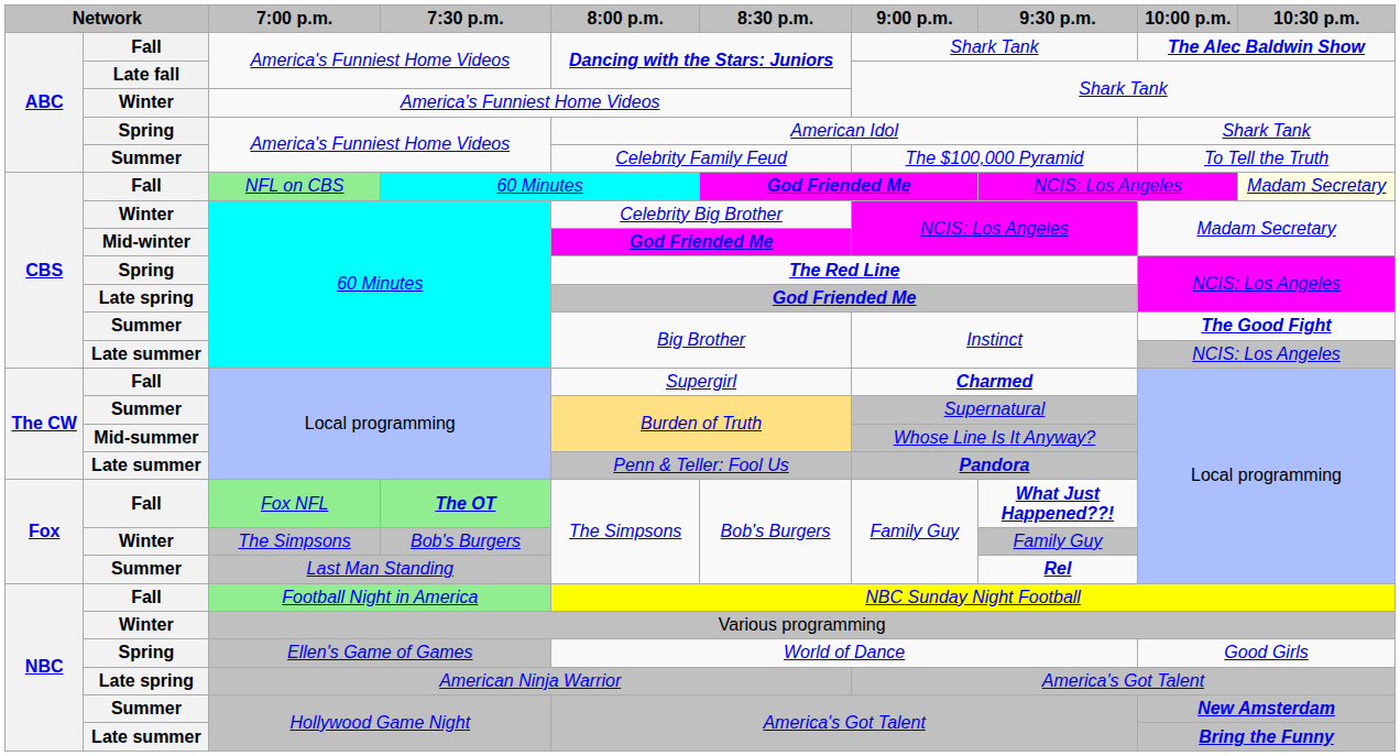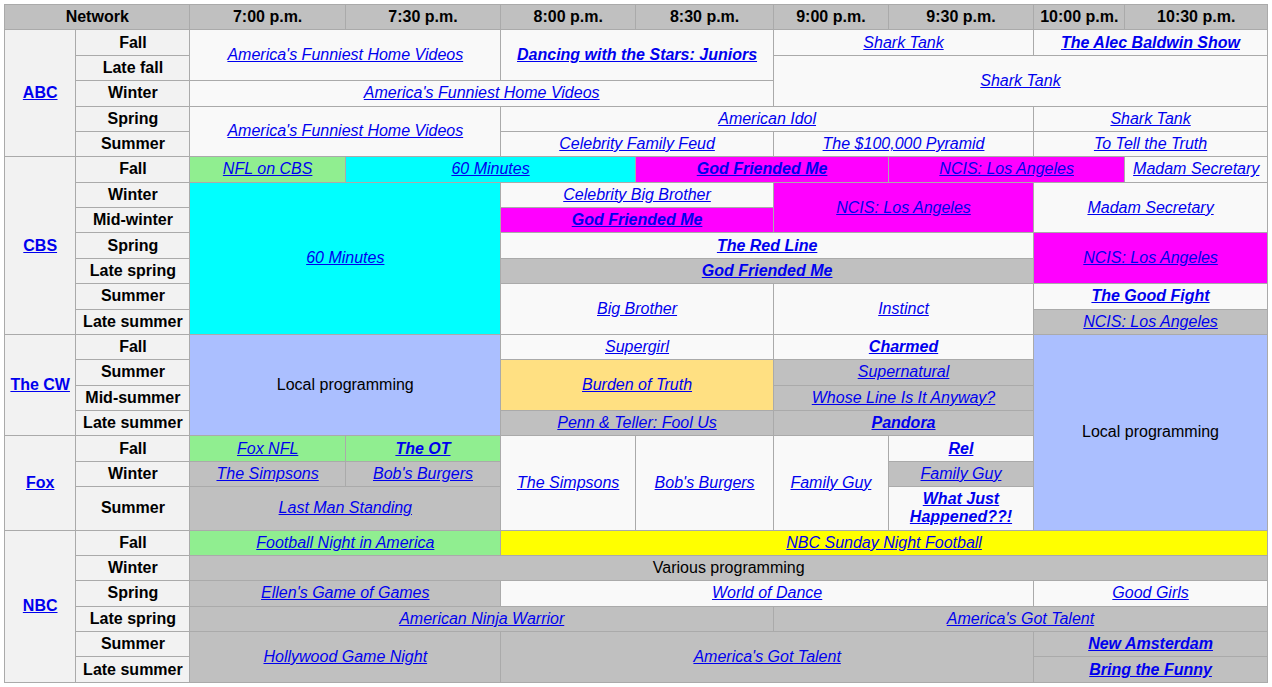NFL on CBS | 10:30 p.m.: lightyellow background -> no background
Fox NFL | 9:30 p.m.: What Just Happened??! -> Rel
Last Man Standing | 9:30 p.m.: Rel -> What Just Happened??!
